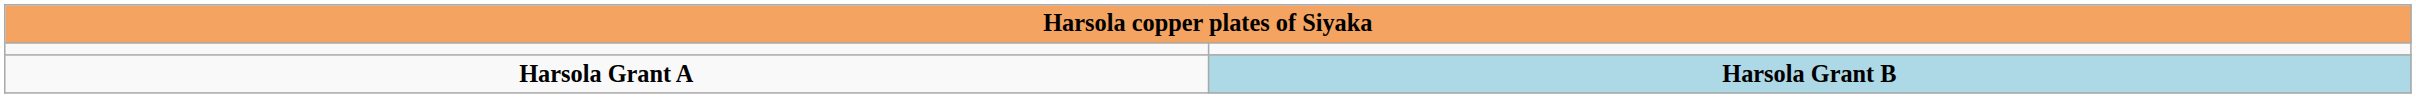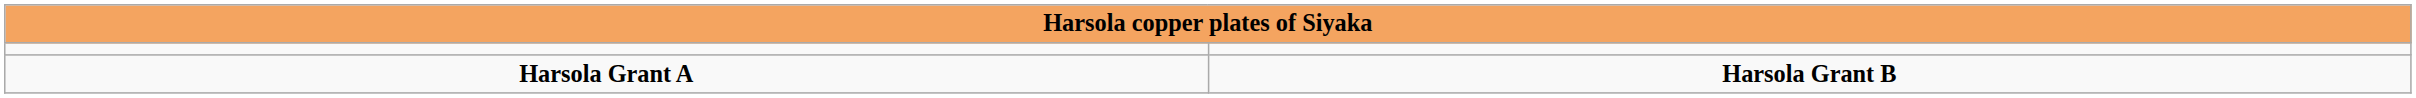Harsola Grant A | column 2: lightblue background -> no background
